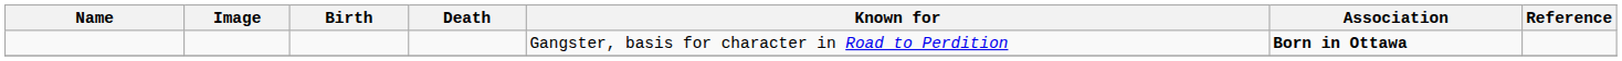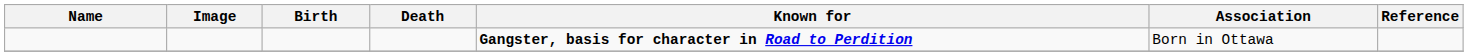row 2 | Known for: normal -> bold
row 2 | Association: bold -> normal
